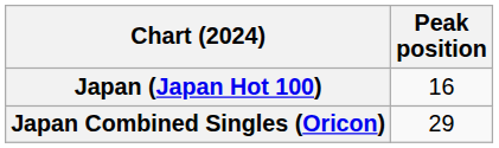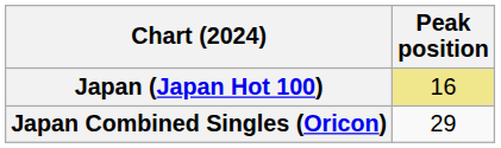Japan (Japan Hot 100) | Peak position: no background -> khaki background
